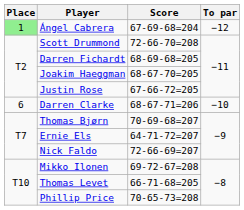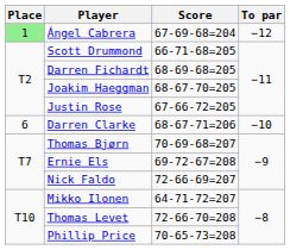Scott Drummond | Score: 72-66-70=208 -> 66-71-68=205
Ernie Els | Score: 64-71-72=207 -> 69-72-67=208
Mikko Ilonen | Score: 69-72-67=208 -> 64-71-72=207
Thomas Levet | Score: 66-71-68=205 -> 72-66-70=208
